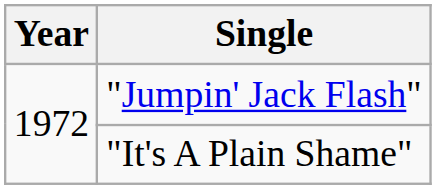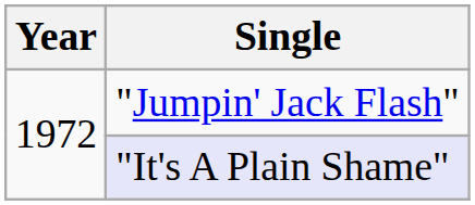"It's A Plain Shame" | Single: no background -> lavender background
